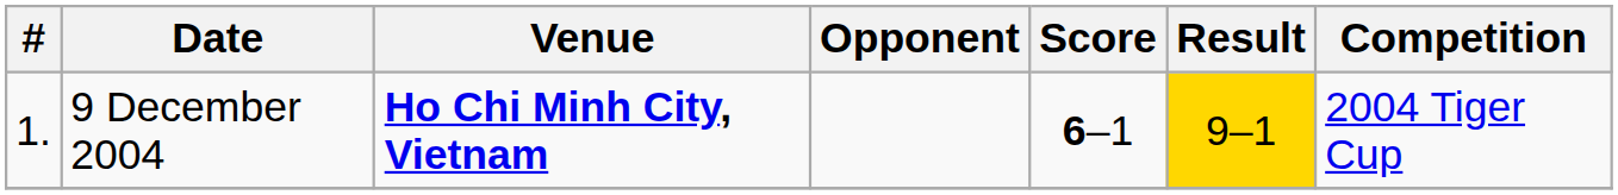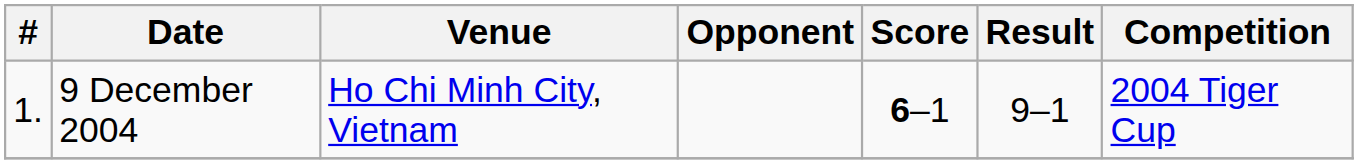9 December 2004 | Venue: bold -> normal
9 December 2004 | Result: gold background -> no background
